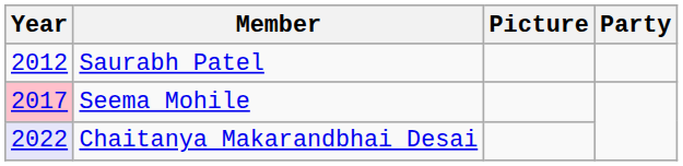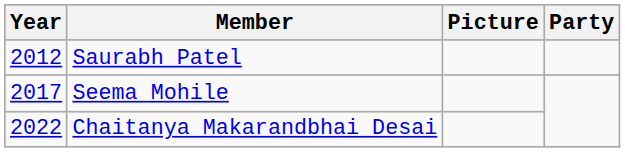Seema Mohile | Year: pink background -> no background
Chaitanya Makarandbhai Desai | Year: lavender background -> no background
